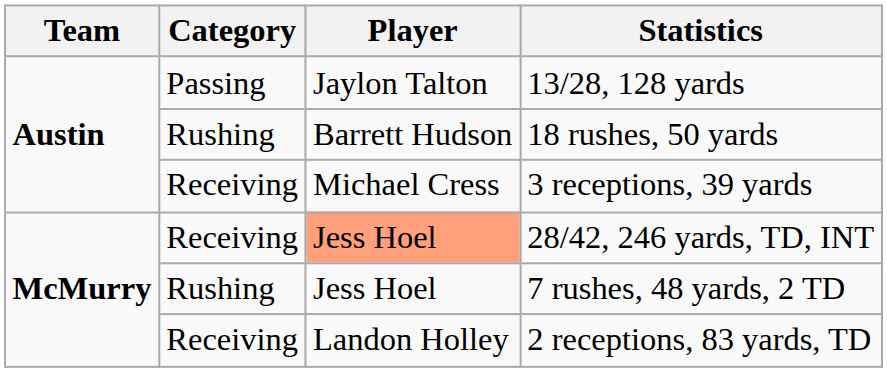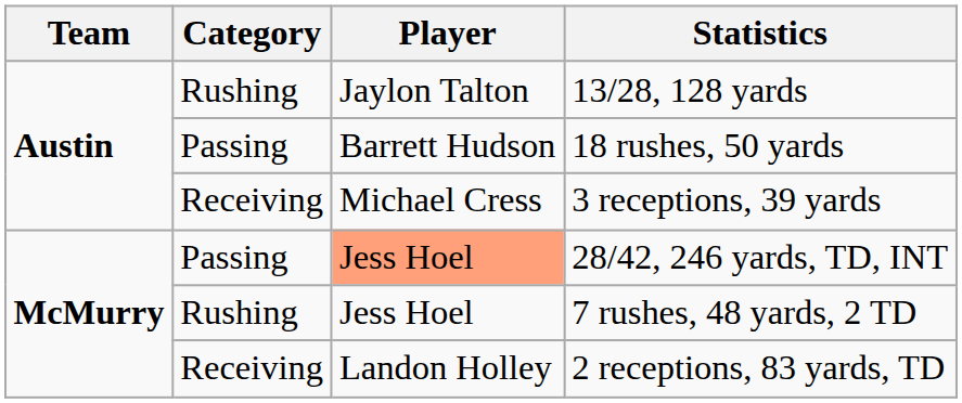13/28, 128 yards | Category: Passing -> Rushing
18 rushes, 50 yards | Category: Rushing -> Passing
28/42, 246 yards, TD, INT | Category: Receiving -> Passing
